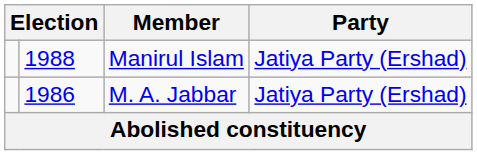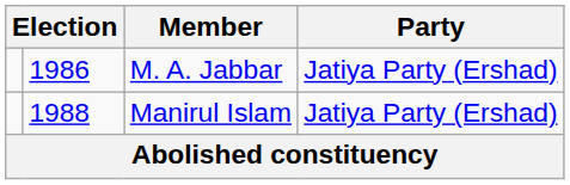rows swapped: M. A. Jabbar <-> Manirul Islam
